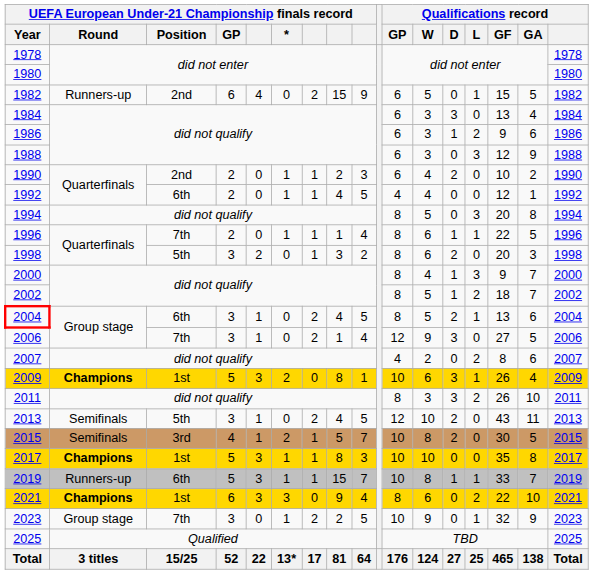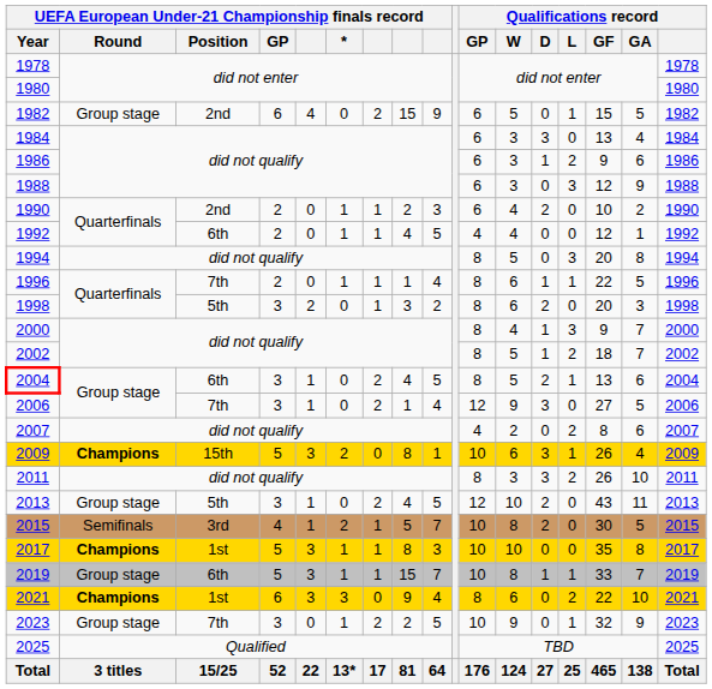row 5 | UEFA European Under-21 Championship finals record / Round: Runners-up -> Group stage
row 19 | UEFA European Under-21 Championship finals record / Position: 1st -> 15th
row 21 | UEFA European Under-21 Championship finals record / Round: Semifinals -> Group stage
row 24 | UEFA European Under-21 Championship finals record / Round: Runners-up -> Group stage
